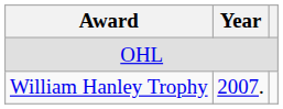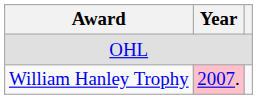William Hanley Trophy | Year: no background -> pink background
